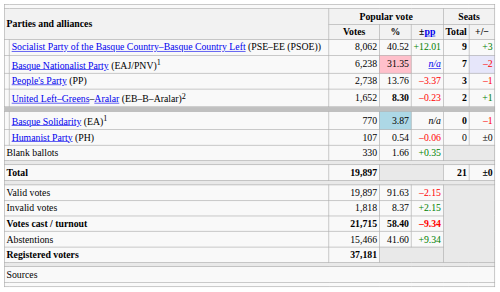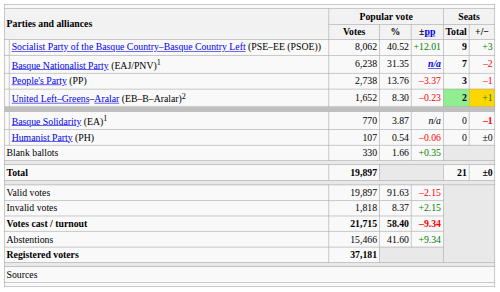Basque Nationalist Party (EAJ/PNV)1 | column 4: pink background -> no background
Basque Nationalist Party (EAJ/PNV)1 | column 5: normal -> bold
Basque Nationalist Party (EAJ/PNV)1 | column 7: lavender background -> no background
United Left–Greens–Aralar (EB–B–Aralar)2 | column 4: bold -> normal
United Left–Greens–Aralar (EB–B–Aralar)2 | column 6: no background -> lightgreen background
United Left–Greens–Aralar (EB–B–Aralar)2 | column 7: no background -> gold background
Basque Solidarity (EA)1 | column 4: lightblue background -> no background
Basque Solidarity (EA)1 | column 6: bold -> normal
Basque Solidarity (EA)1 | column 7: normal -> bold
